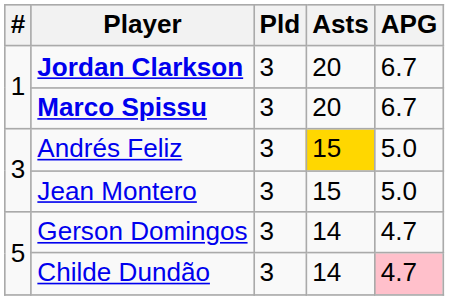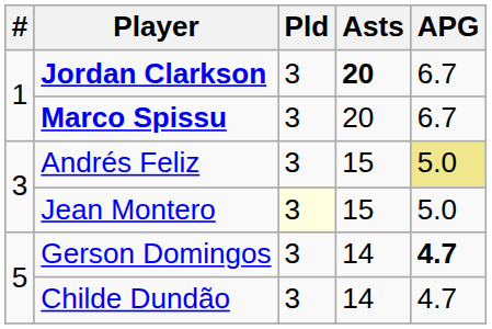Jordan Clarkson | Asts: normal -> bold
Andrés Feliz | Asts: gold background -> no background
Andrés Feliz | APG: no background -> khaki background
Jean Montero | Pld: no background -> lightyellow background
Gerson Domingos | APG: normal -> bold
Childe Dundão | APG: pink background -> no background
